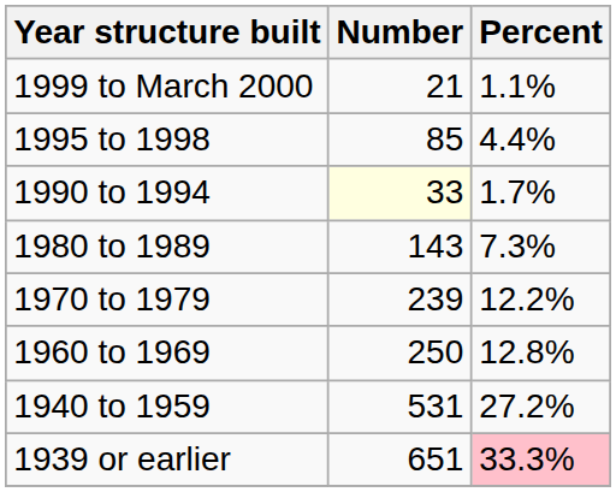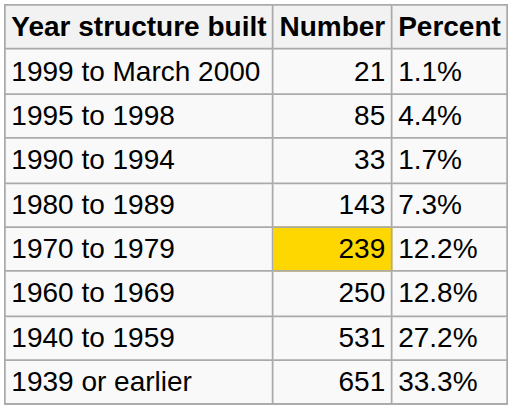1990 to 1994 | Number: lightyellow background -> no background
1970 to 1979 | Number: no background -> gold background
1939 or earlier | Percent: pink background -> no background
